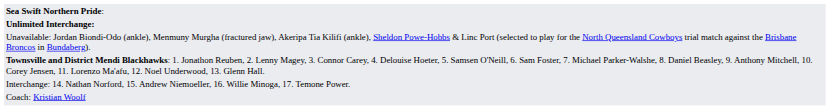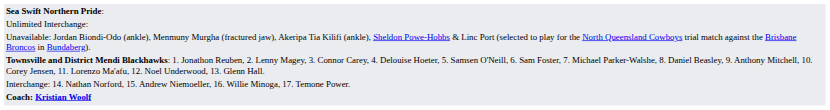row 2 | column 1: bold -> normal
row 6 | column 1: normal -> bold
